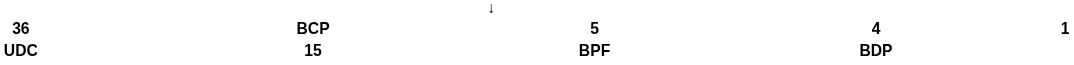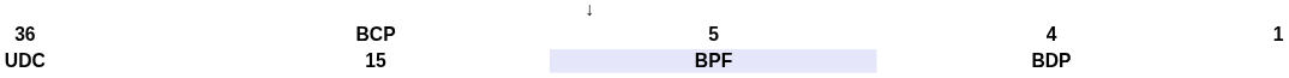UDC | column 3: no background -> lavender background
